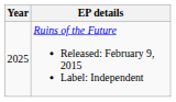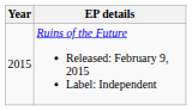row 2 | Year: 2025 -> 2015
